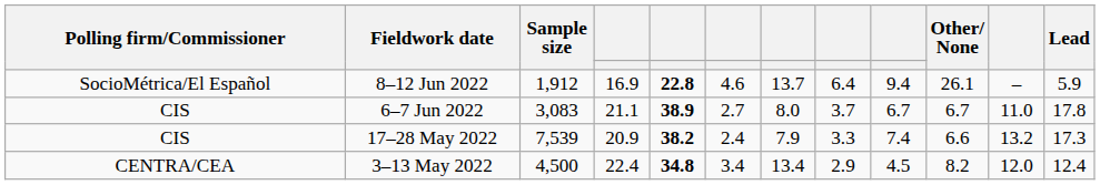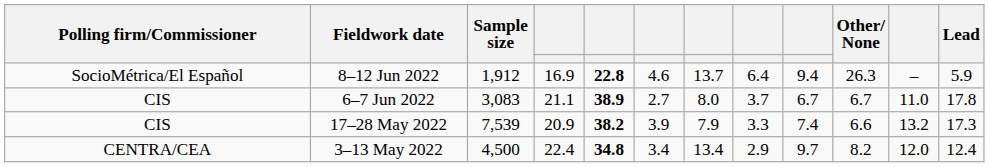8–12 Jun 2022 | Other/ None: 26.1 -> 26.3
17–28 May 2022 | column 6: 2.4 -> 3.9
3–13 May 2022 | column 9: 4.5 -> 9.7
